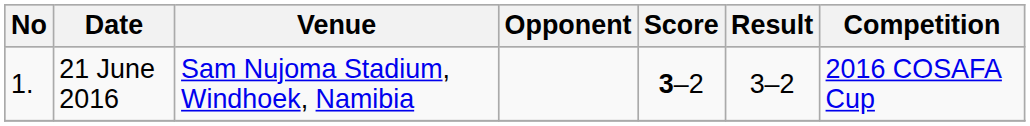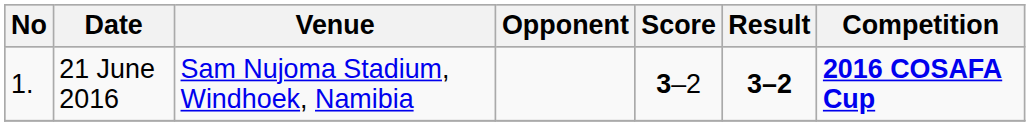21 June 2016 | Result: normal -> bold
21 June 2016 | Competition: normal -> bold
